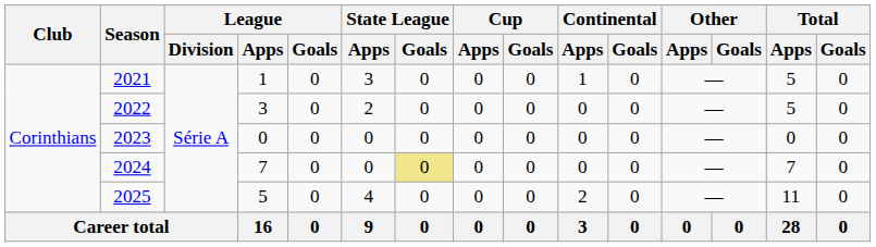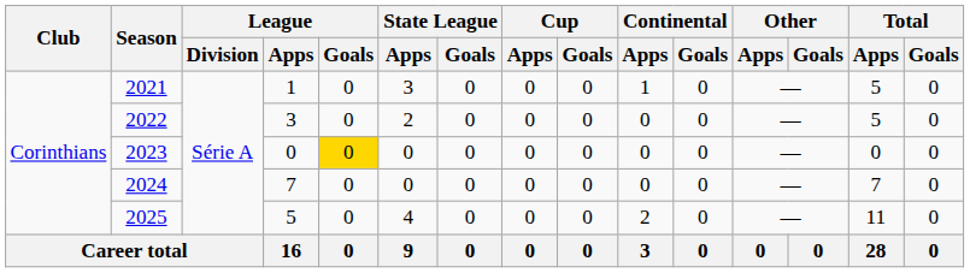2023 | League / Goals: no background -> gold background
2024 | State League / Goals: khaki background -> no background
